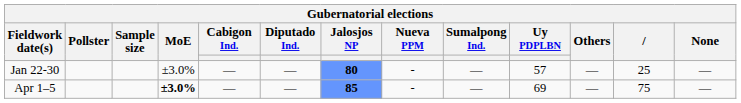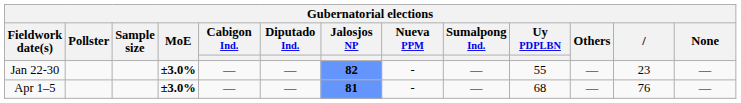Jan 22-30 | MoE: normal -> bold
Jan 22-30 | Jalosjos NP: 80 -> 82
Jan 22-30 | Uy PDPLBN: 57 -> 55
Jan 22-30 | column 12: 25 -> 23
Apr 1–5 | Jalosjos NP: 85 -> 81
Apr 1–5 | Uy PDPLBN: 69 -> 68
Apr 1–5 | column 12: 75 -> 76
